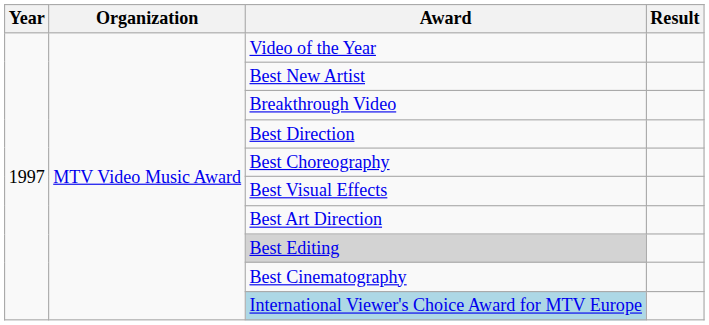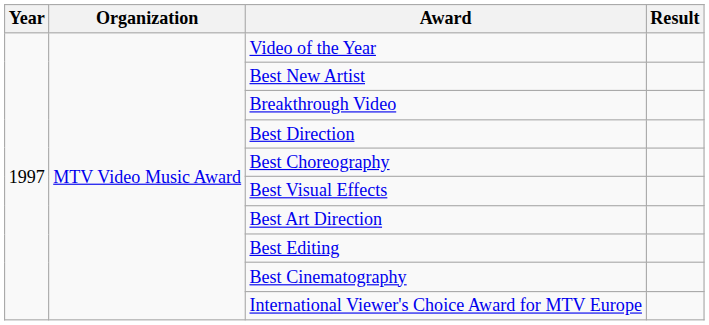Best Editing | Award: lightgrey background -> no background
International Viewer's Choice Award for MTV Europe | Award: lightblue background -> no background
